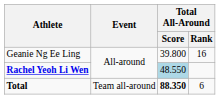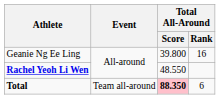row 4 | Total All-Around / Score: lightblue background -> no background
row 5 | Total All-Around / Score: no background -> pink background
